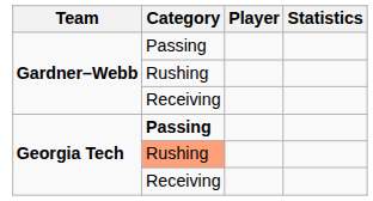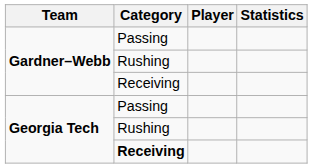Georgia Tech / Passing | Category: bold -> normal
Georgia Tech / Rushing | Category: lightsalmon background -> no background
Georgia Tech / Receiving | Category: normal -> bold
